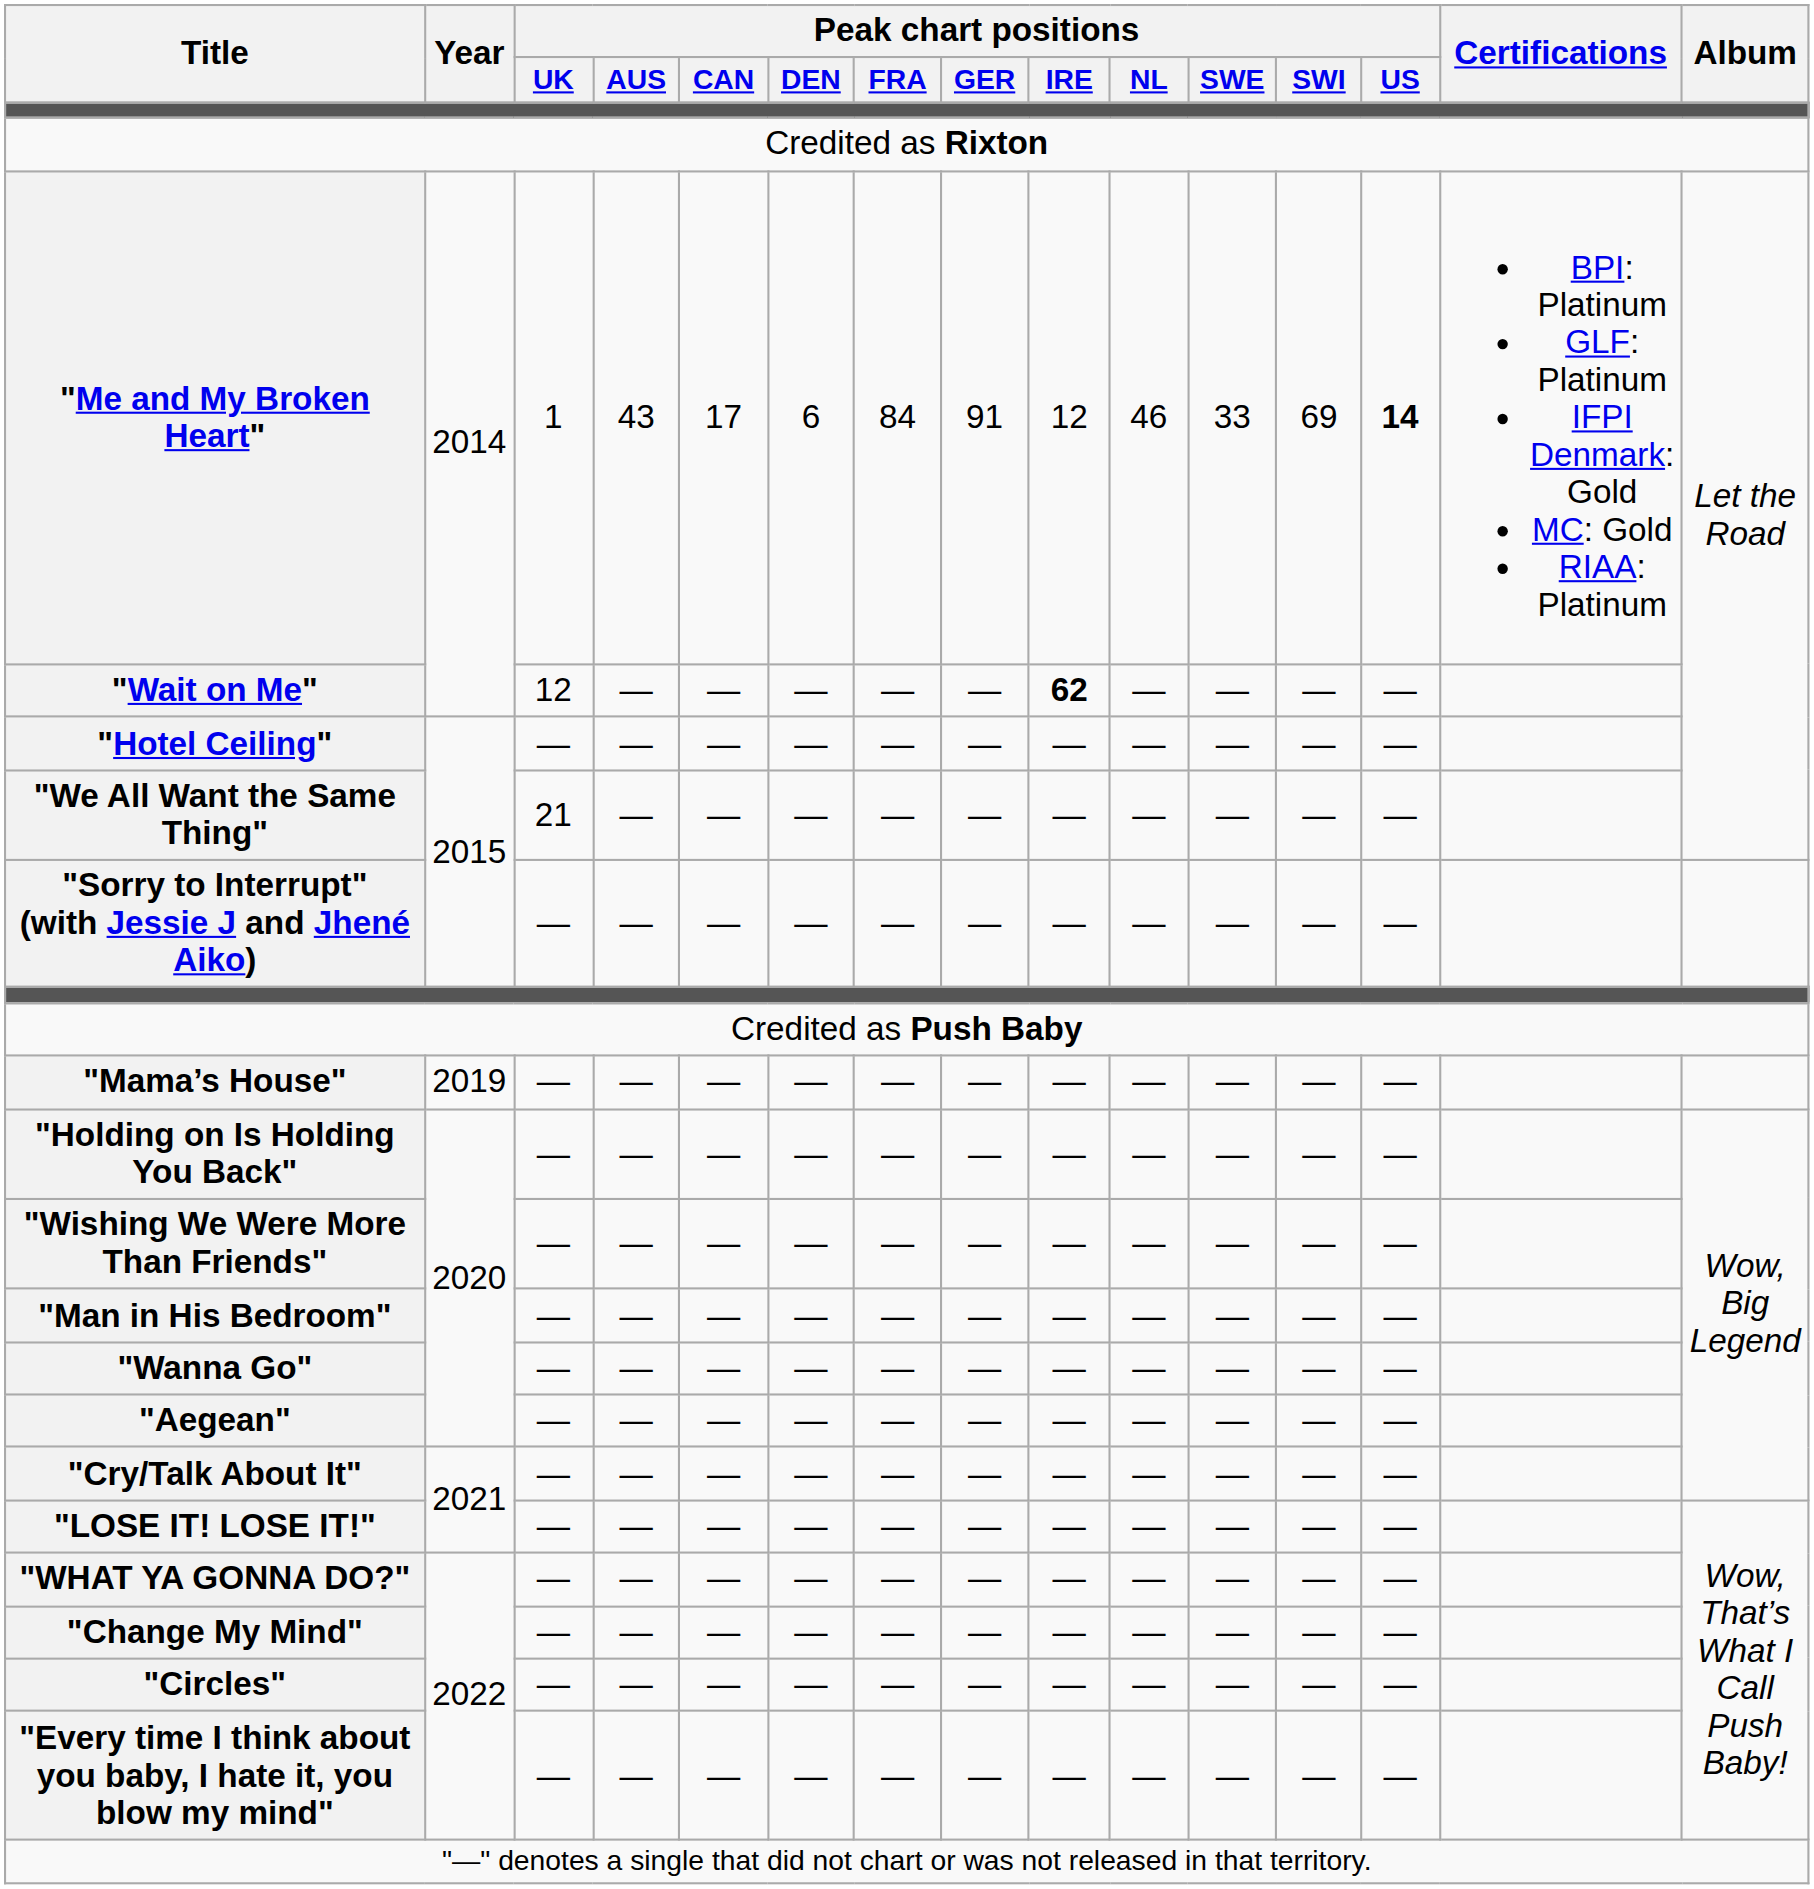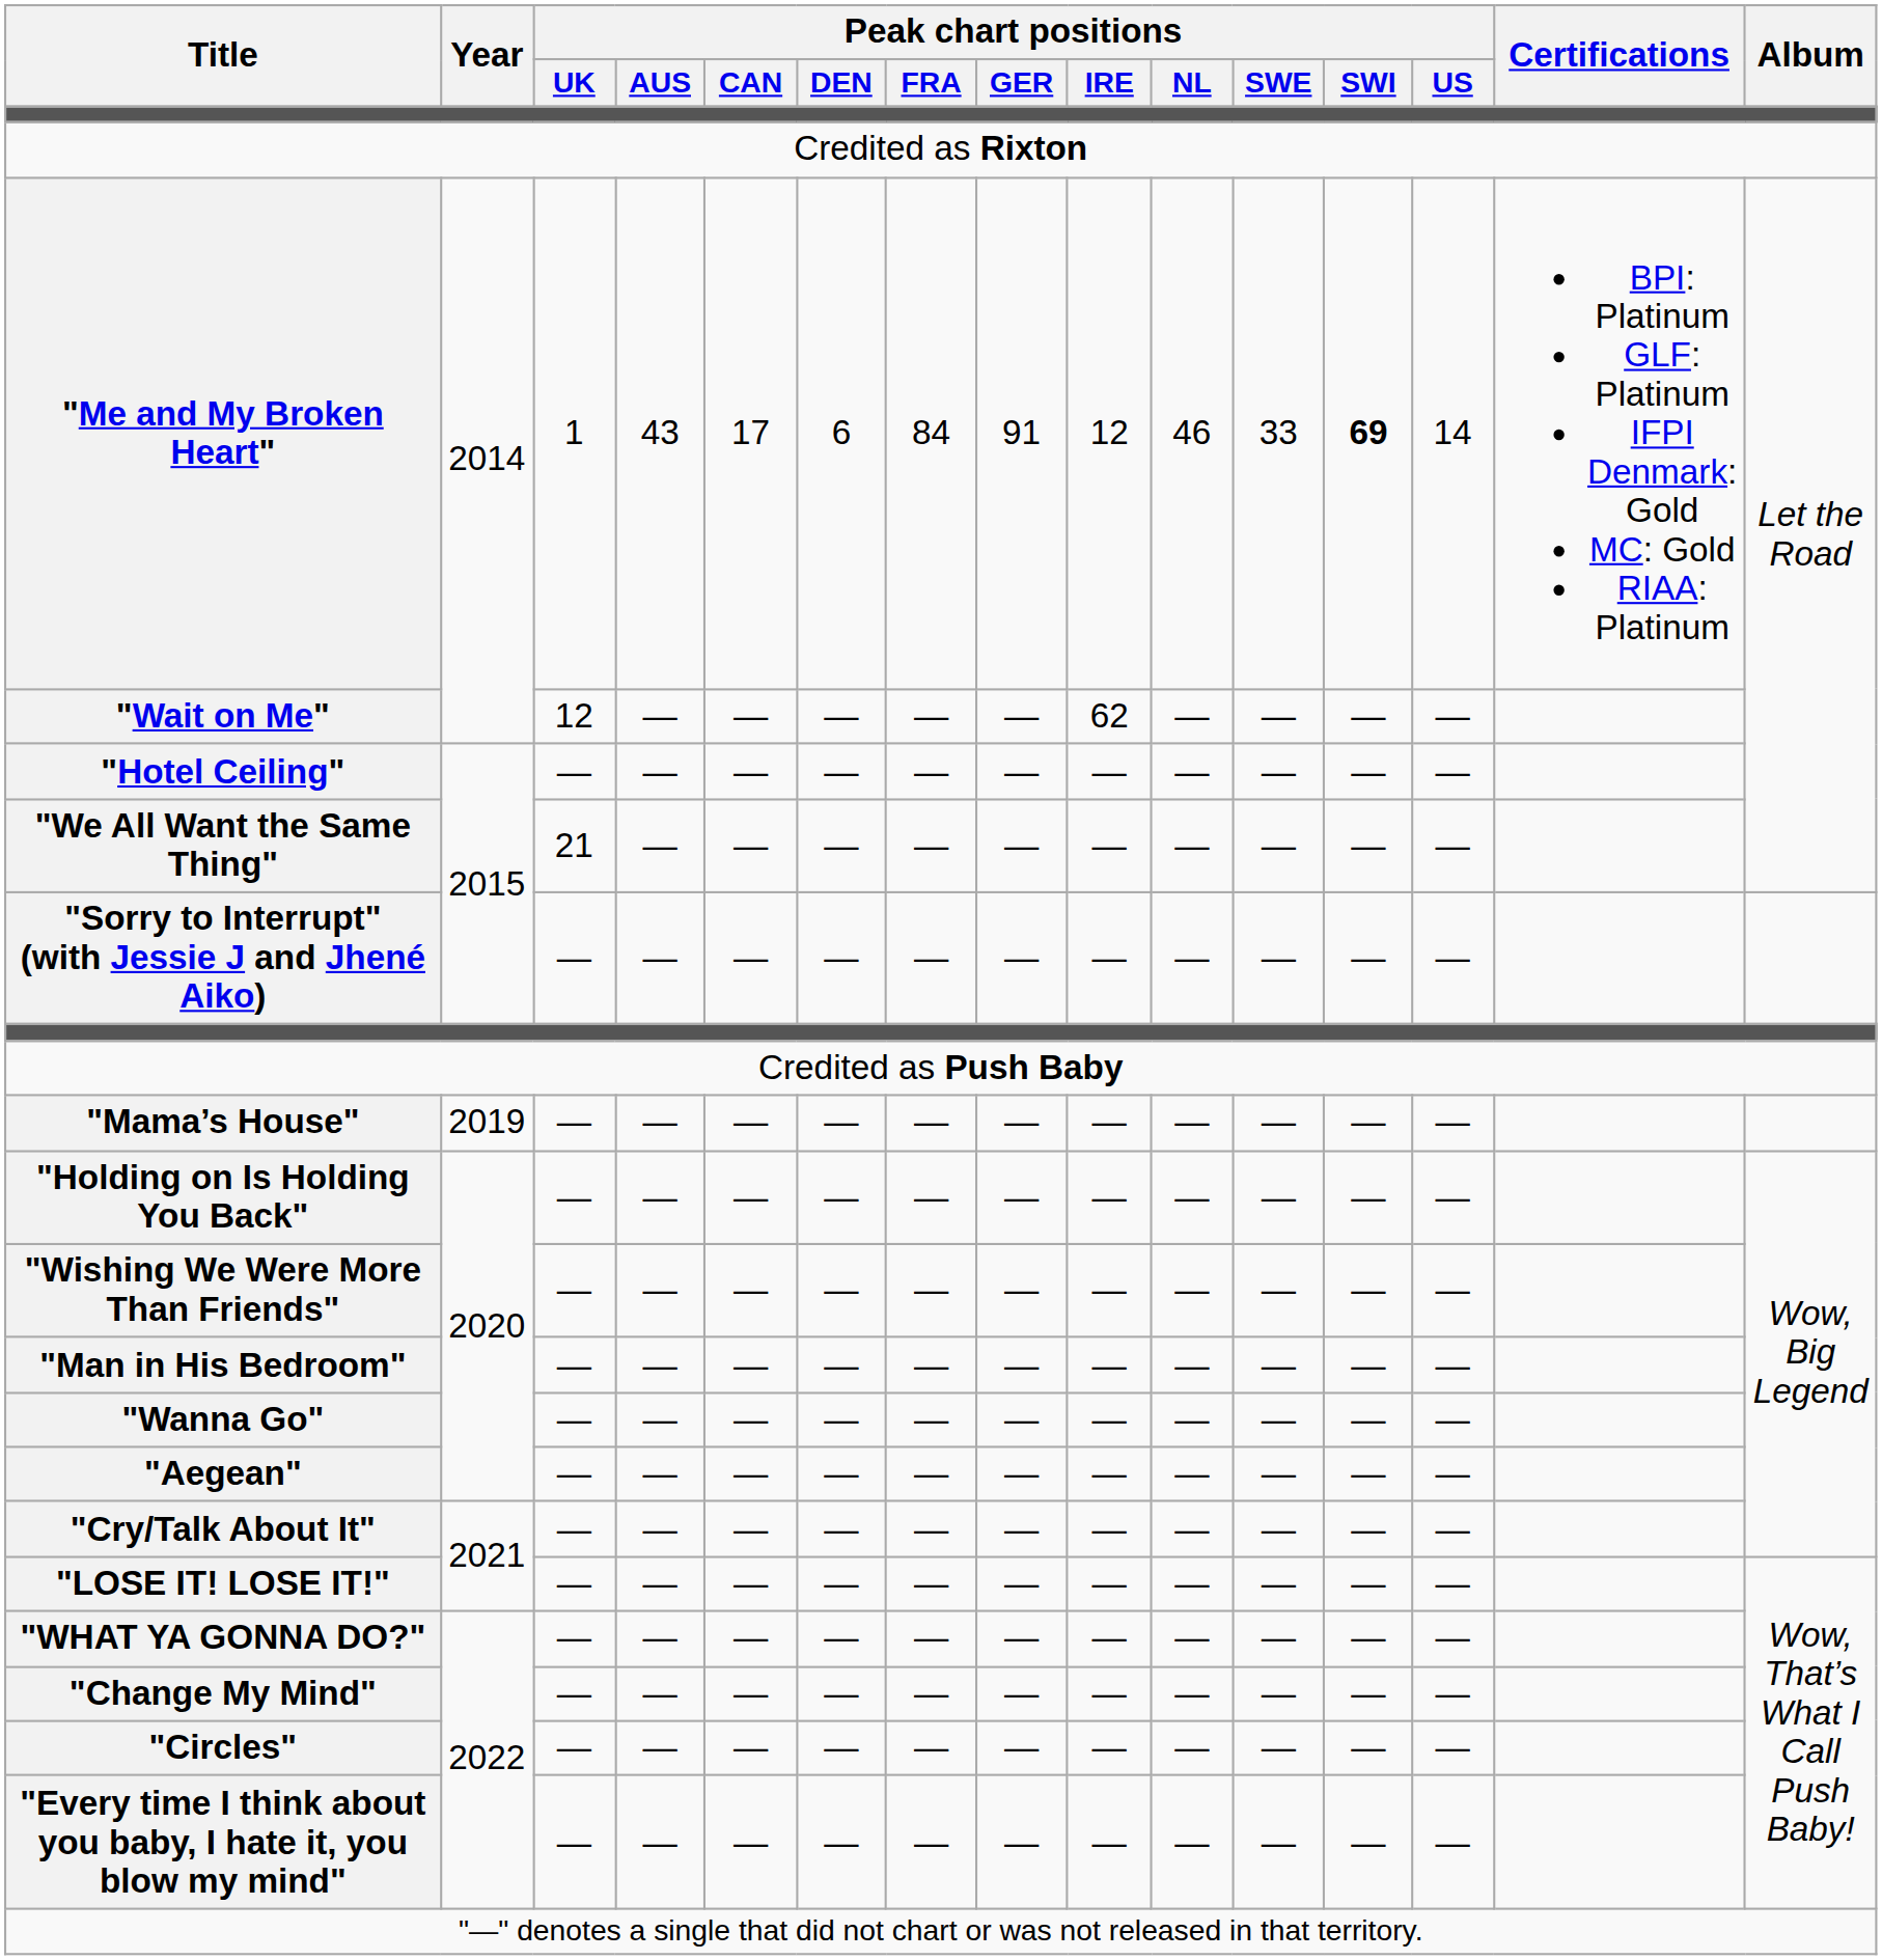"Me and My Broken Heart" | Peak chart positions / SWI: normal -> bold
"Me and My Broken Heart" | Peak chart positions / US: bold -> normal
"Wait on Me" | Peak chart positions / IRE: bold -> normal
